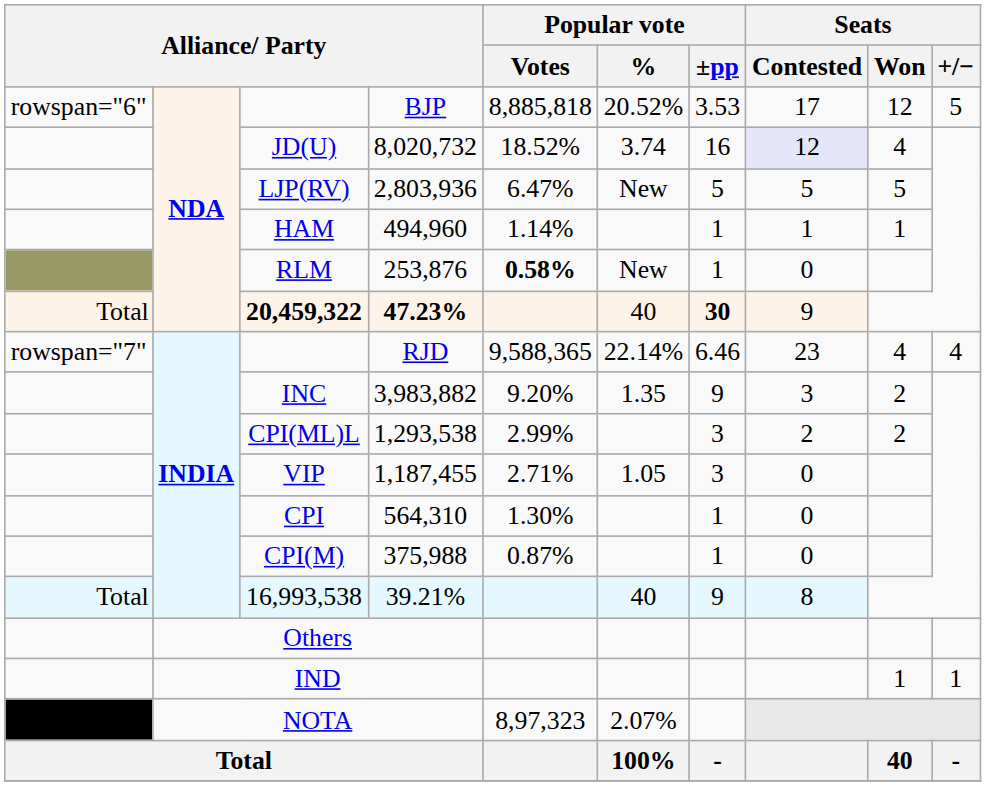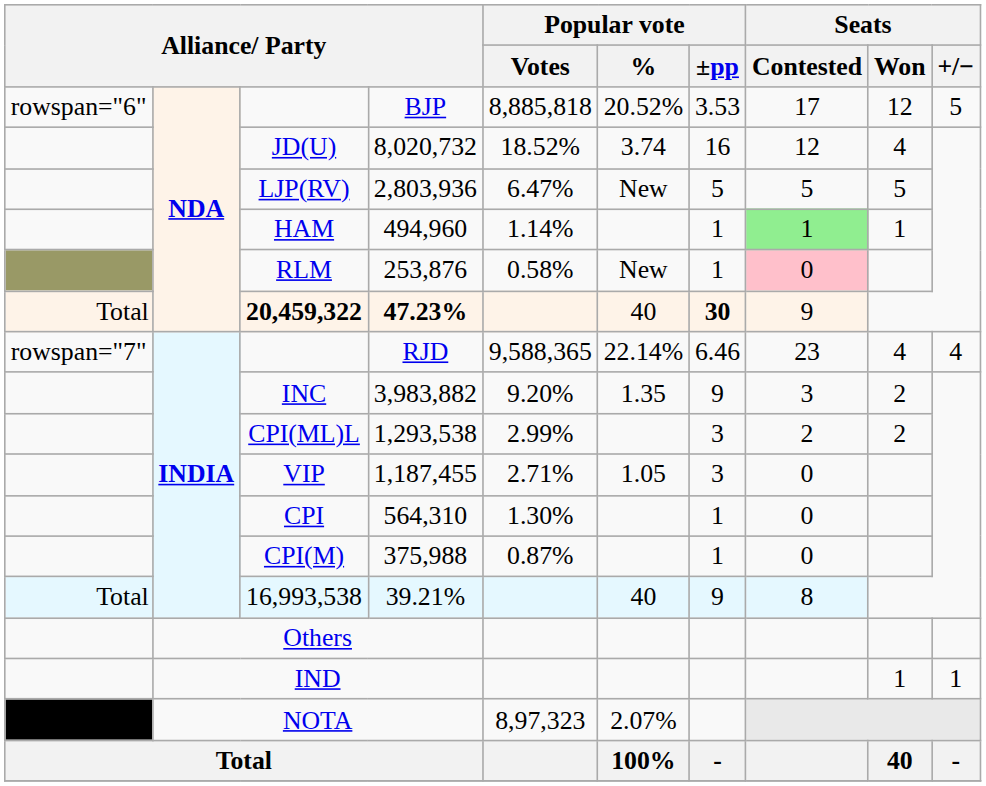JD(U) | Seats / Contested: lavender background -> no background
HAM | Seats / Contested: no background -> lightgreen background
RLM | Popular vote / Votes: bold -> normal
RLM | Seats / Contested: no background -> pink background
